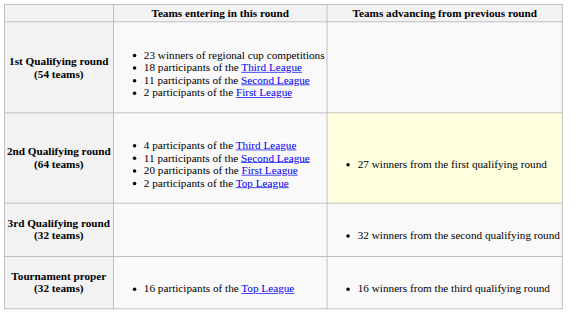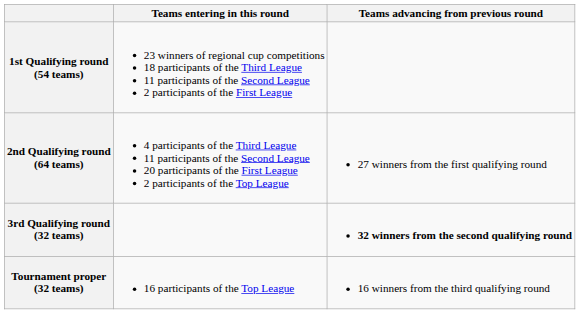2nd Qualifying round (64 teams) | Teams advancing from previous round: lightyellow background -> no background
3rd Qualifying round (32 teams) | Teams advancing from previous round: normal -> bold
